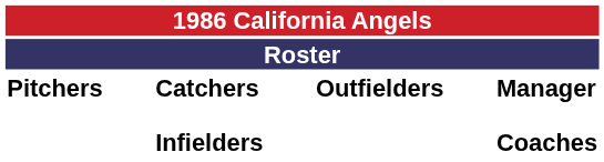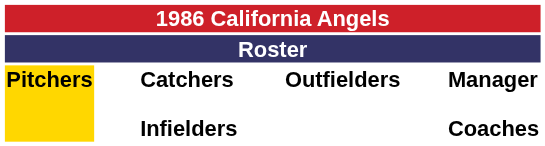Pitchers | column 1: no background -> gold background
